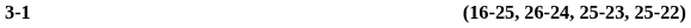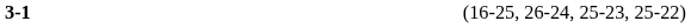row 1 | column 2: bold -> normal
